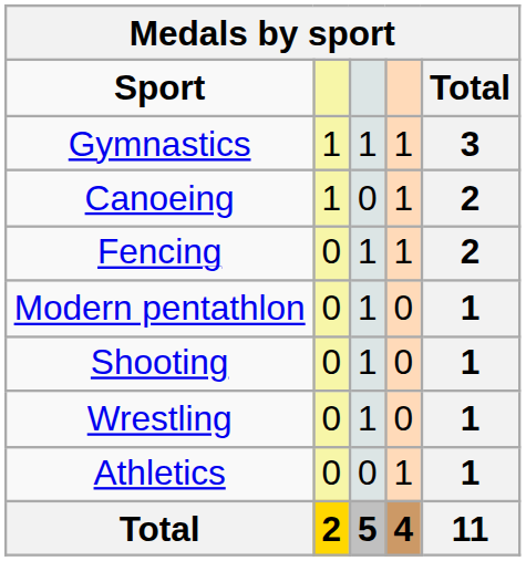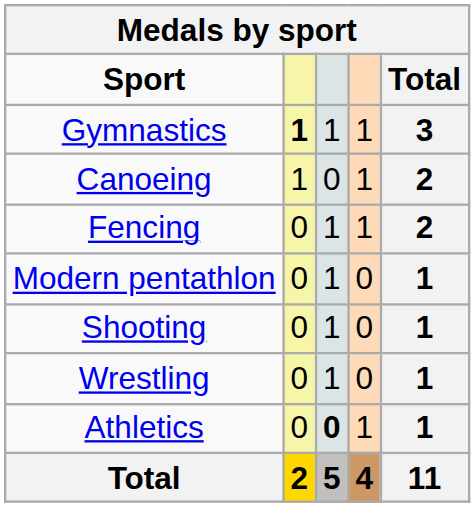Gymnastics | column 2: normal -> bold
Athletics | column 3: normal -> bold
